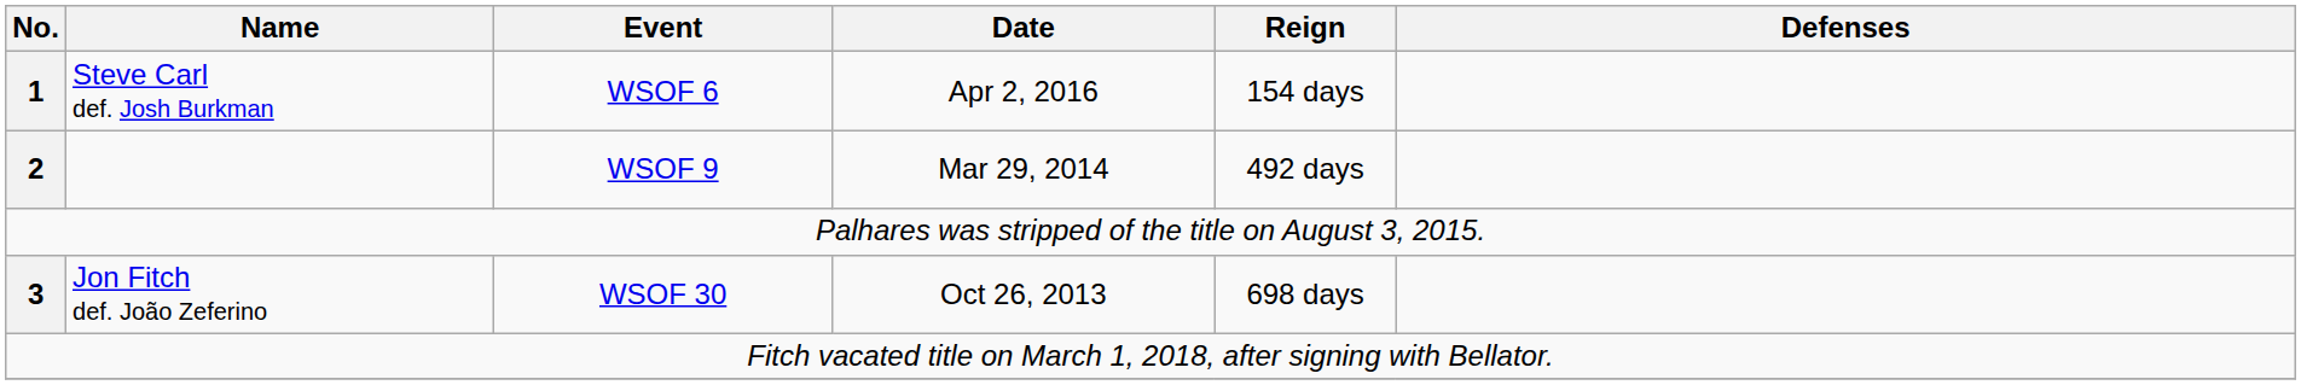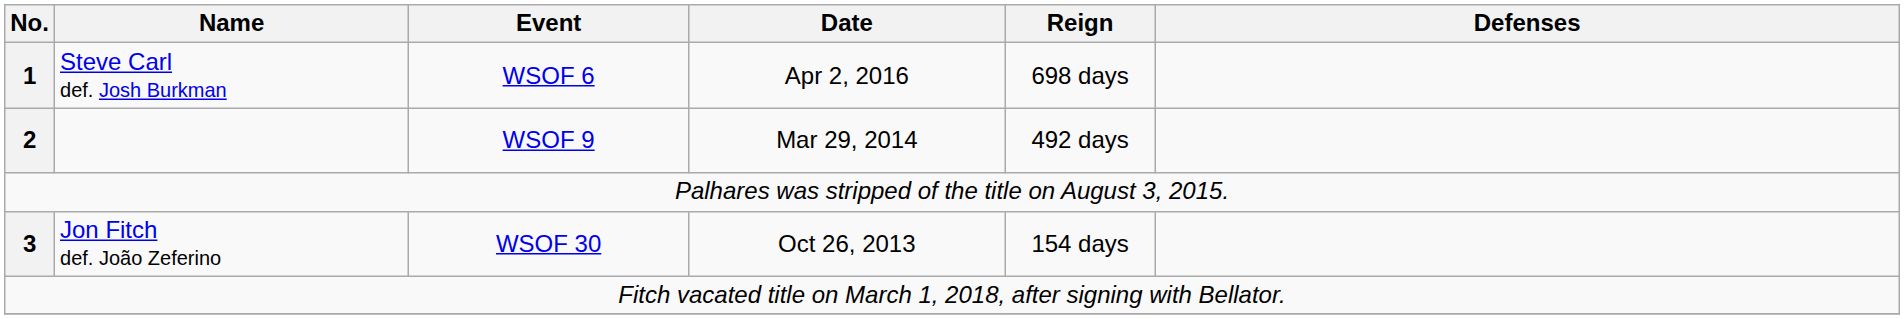Steve Carl def. Josh Burkman | Reign: 154 days -> 698 days
Jon Fitch def. João Zeferino | Reign: 698 days -> 154 days
